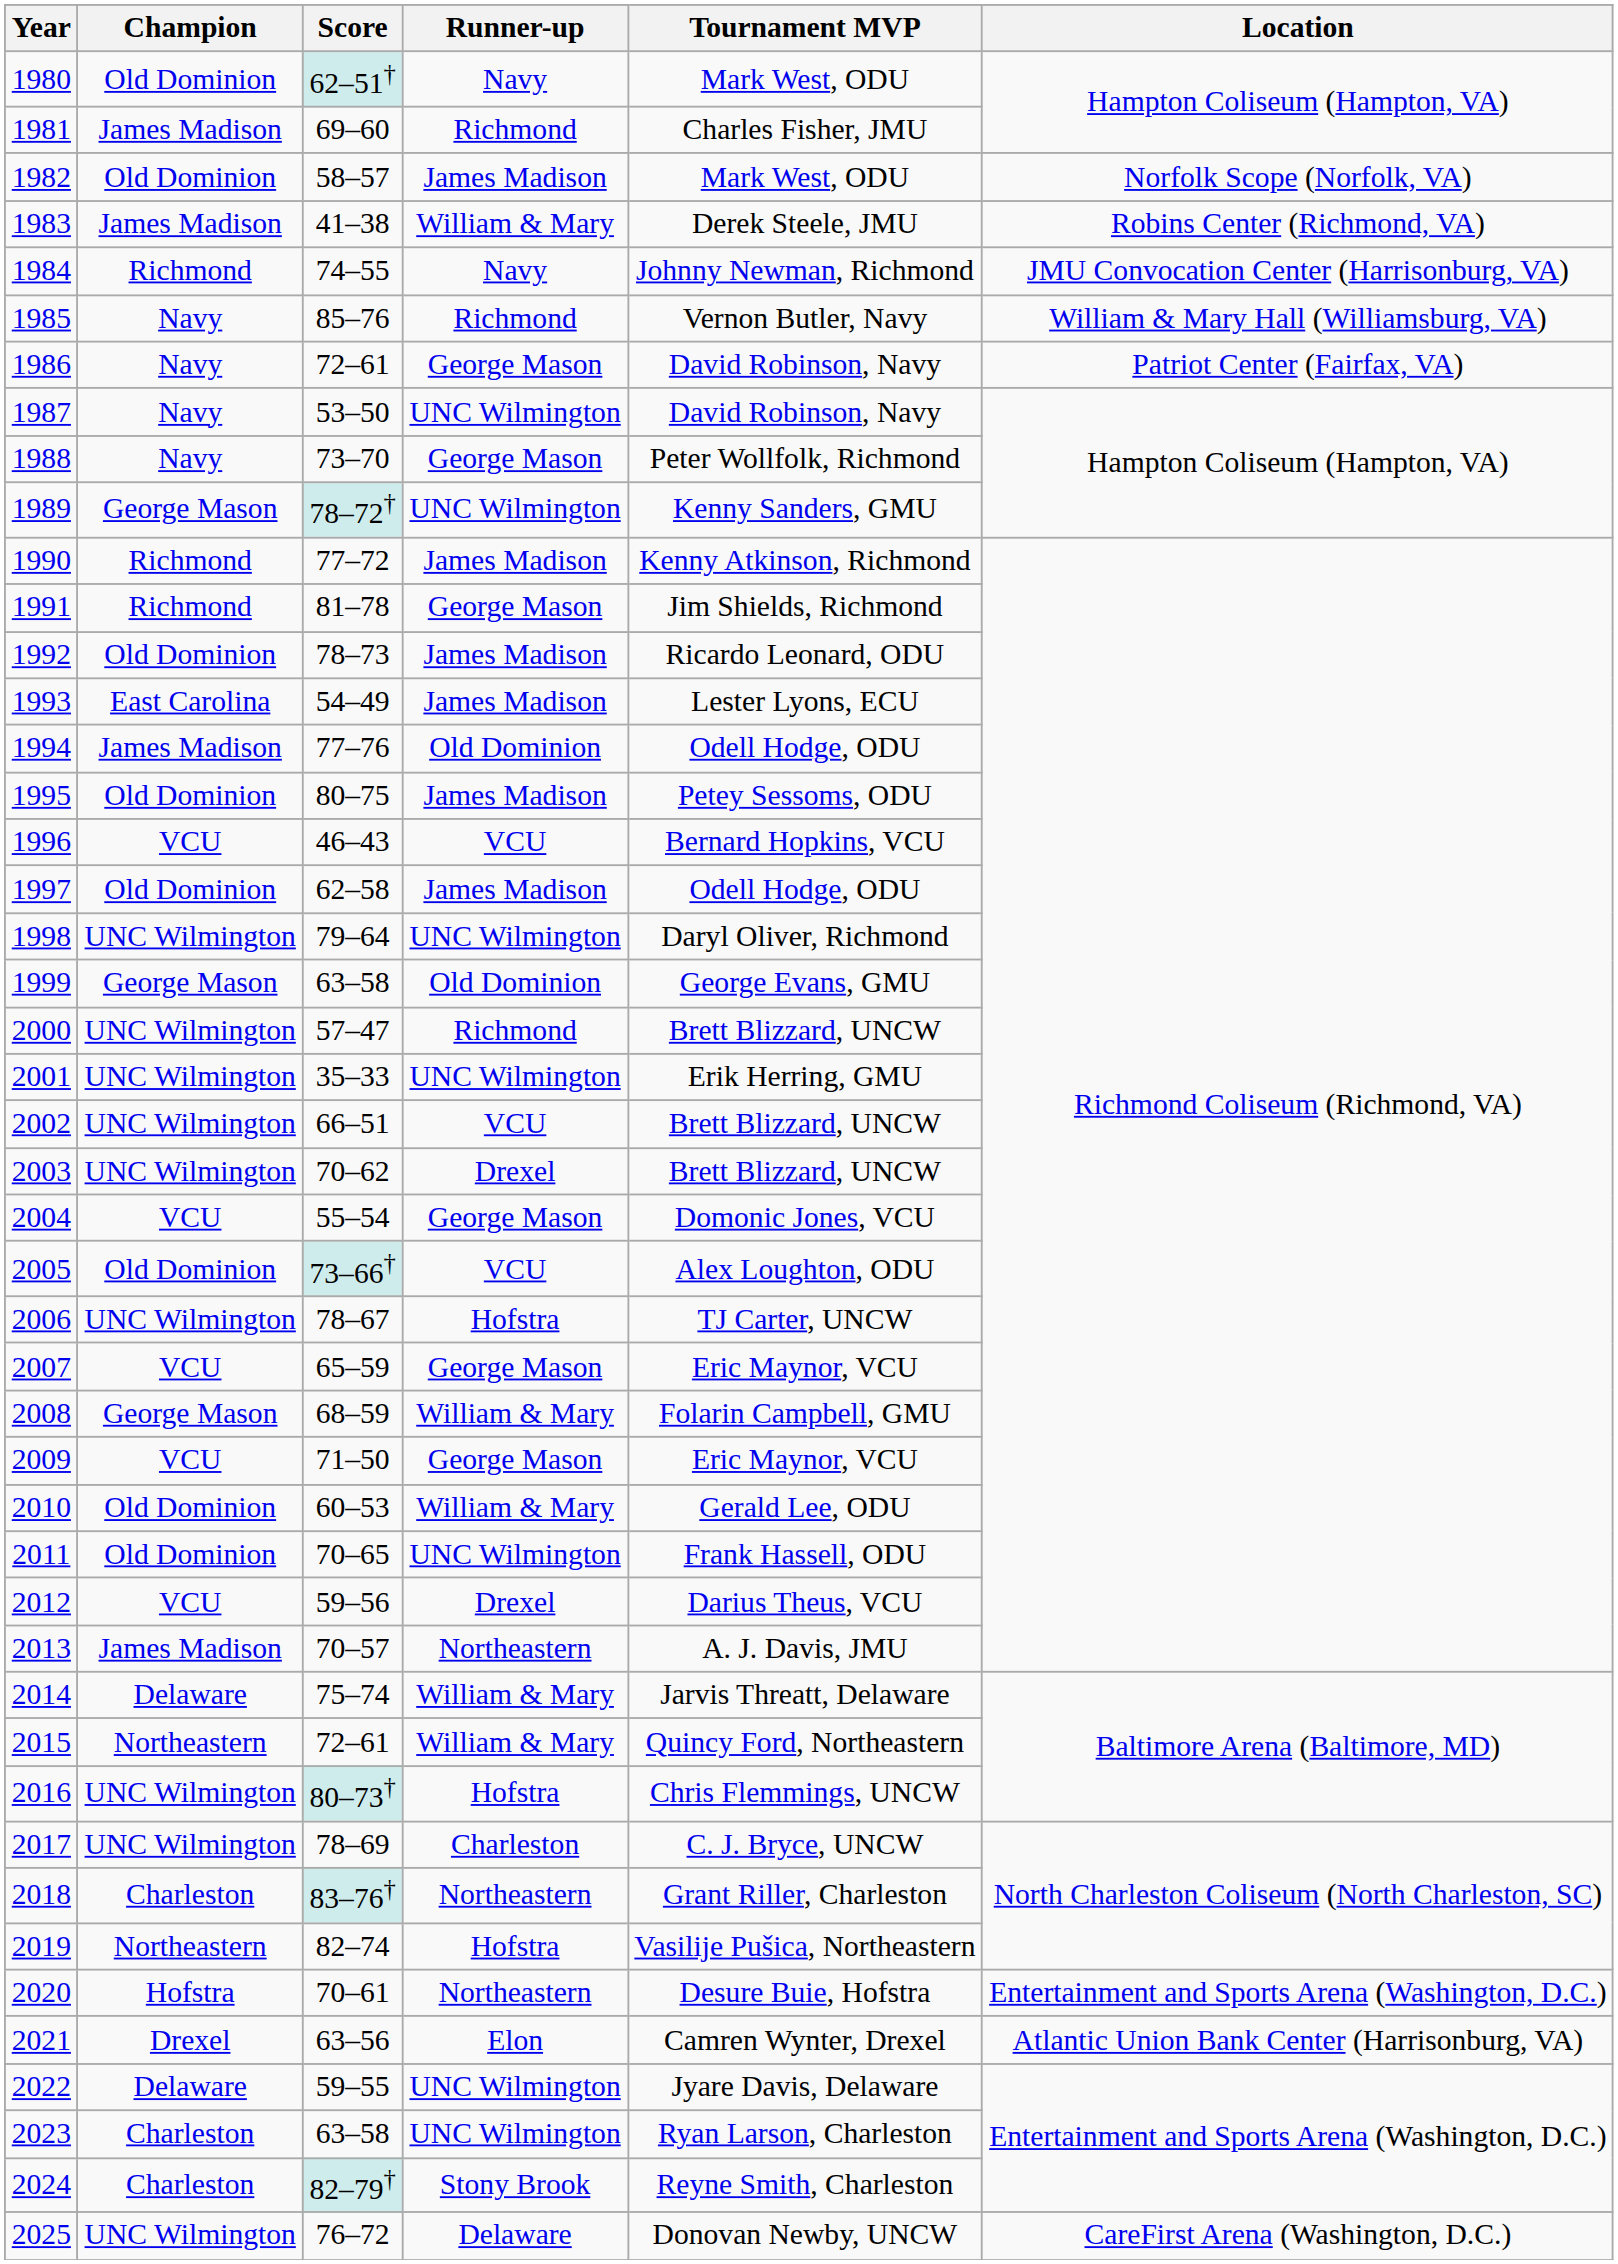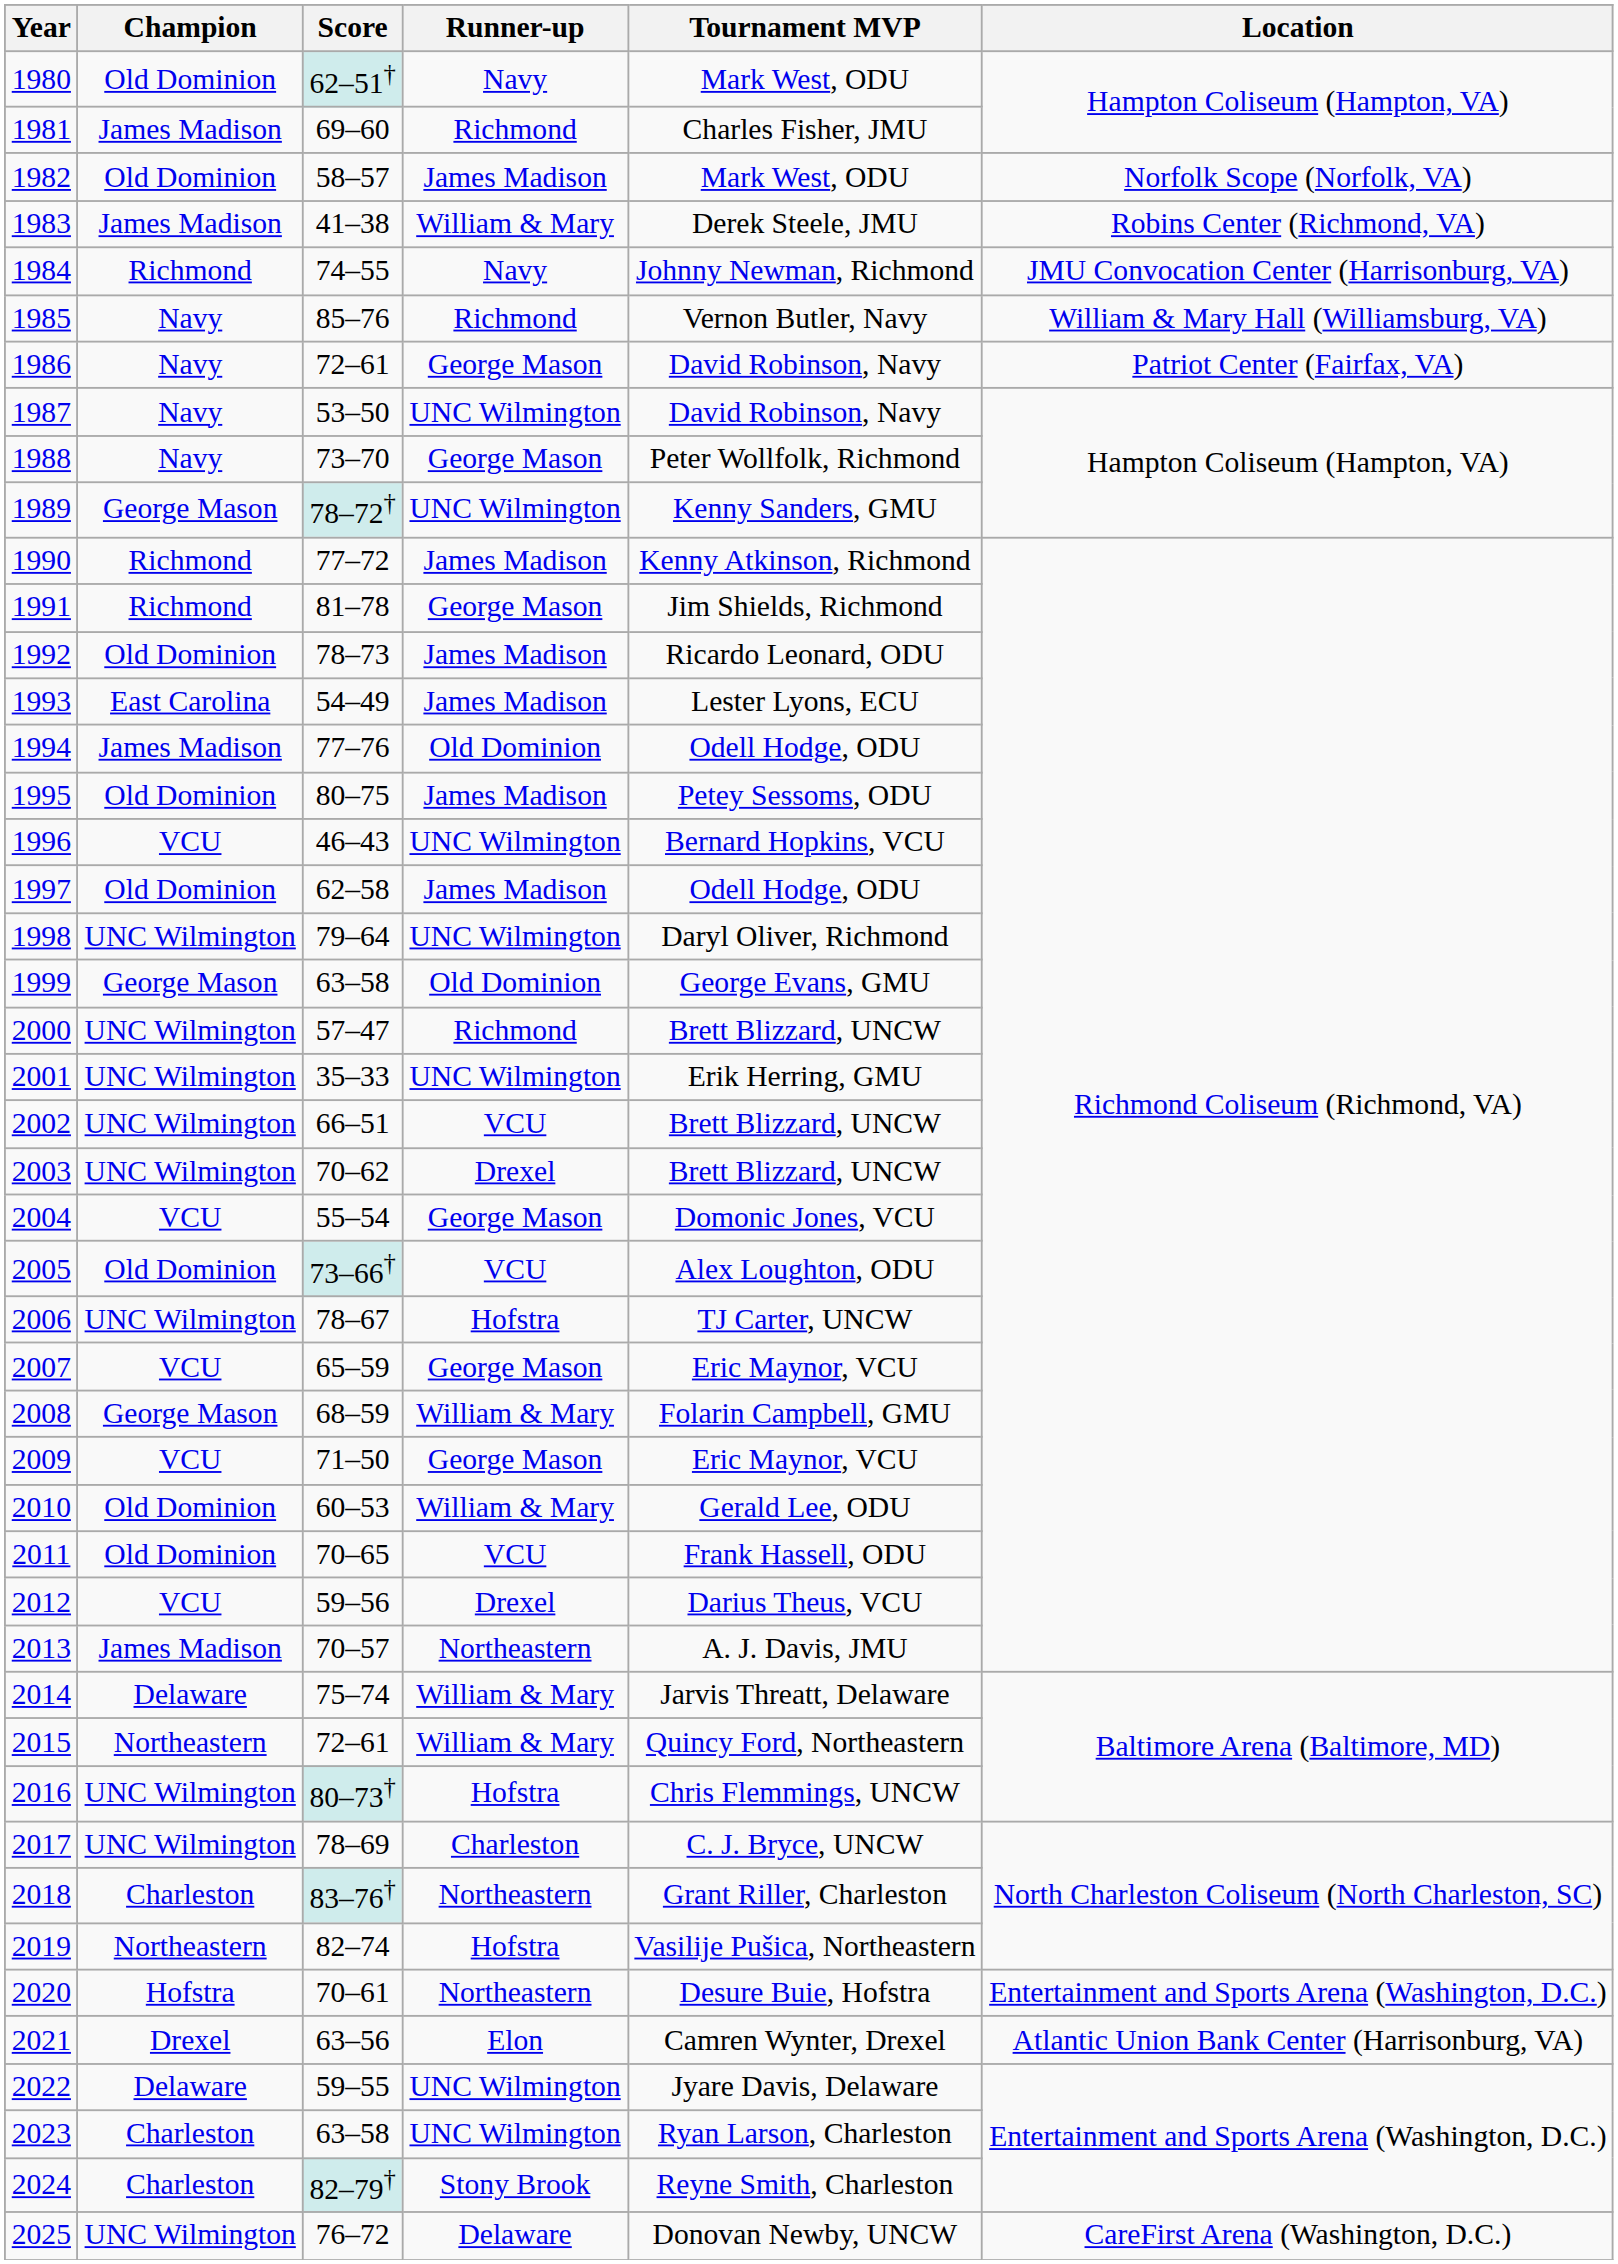1996 | Runner-up: VCU -> UNC Wilmington
2011 | Runner-up: UNC Wilmington -> VCU
